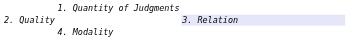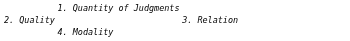2. Quality | column 3: lavender background -> no background
